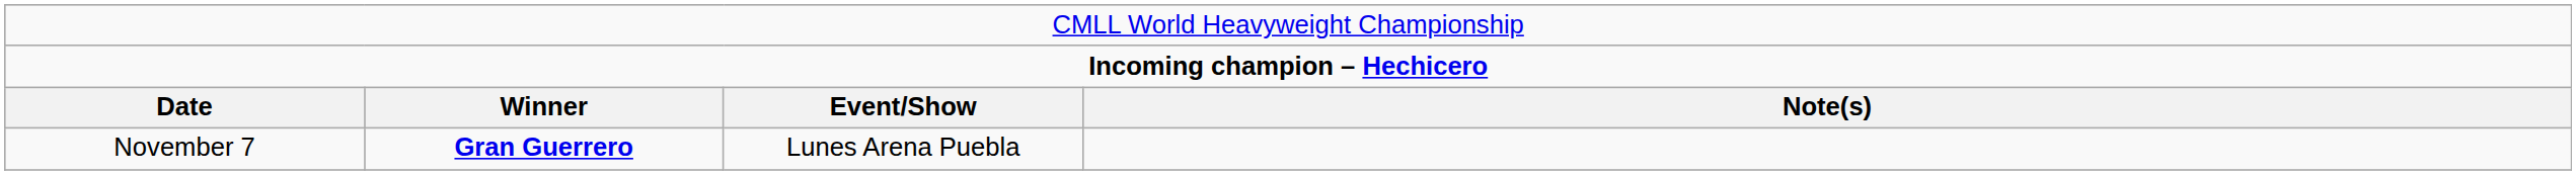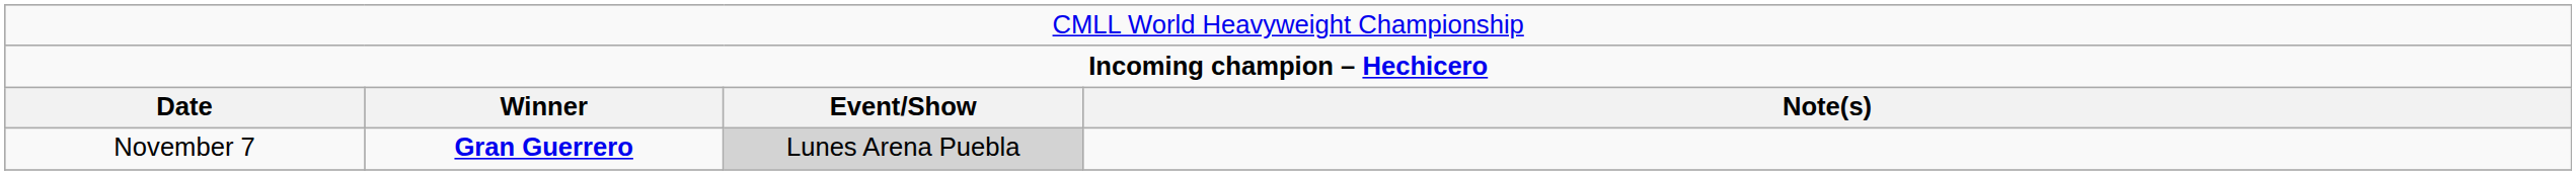November 7 | column 3: no background -> lightgrey background
